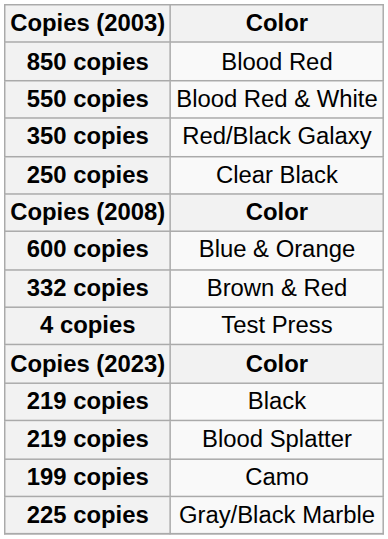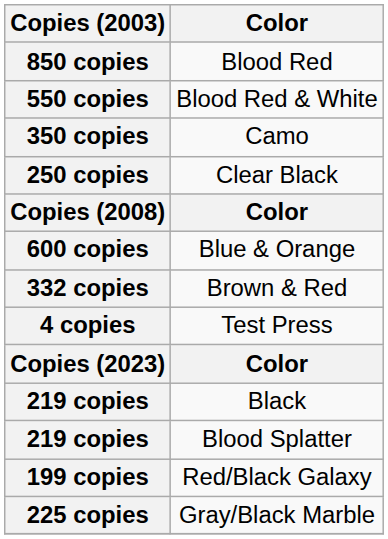row 4 | Color: Red/Black Galaxy -> Camo
row 13 | Color: Camo -> Red/Black Galaxy
